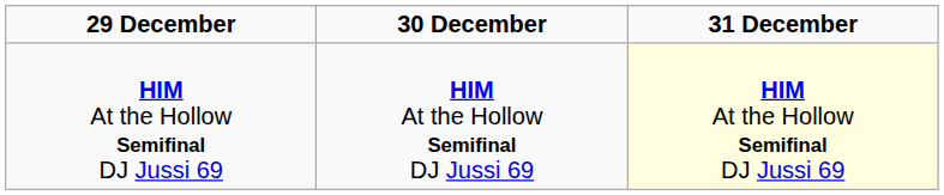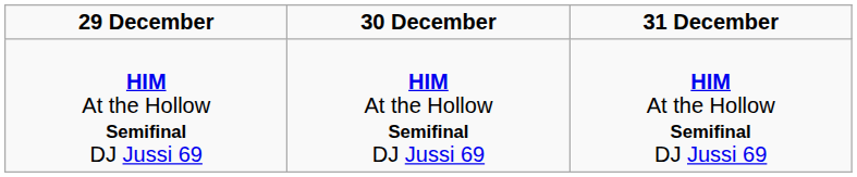row 2 | column 3: lightyellow background -> no background
